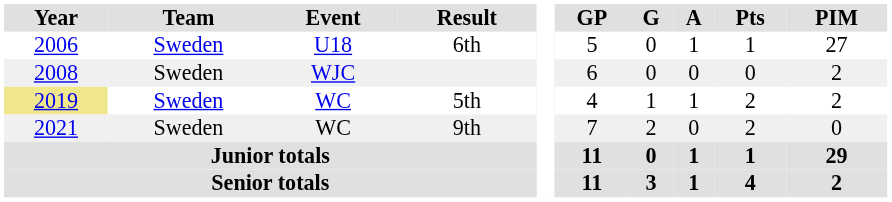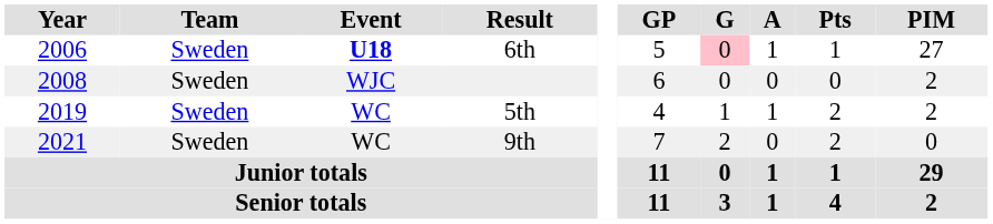6th | Event: normal -> bold
6th | G: no background -> pink background
5th | Year: khaki background -> no background
